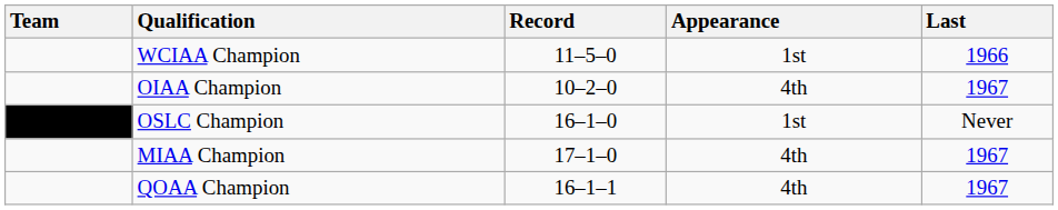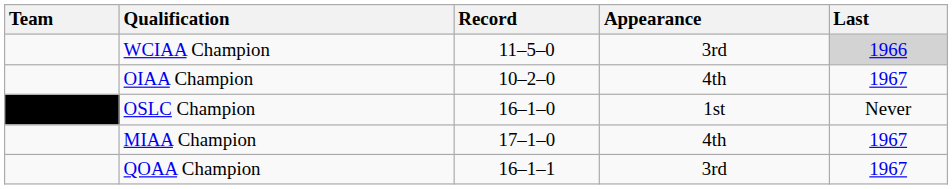WCIAA Champion | Appearance: 1st -> 3rd
WCIAA Champion | Last: no background -> lightgrey background
QOAA Champion | Appearance: 4th -> 3rd
